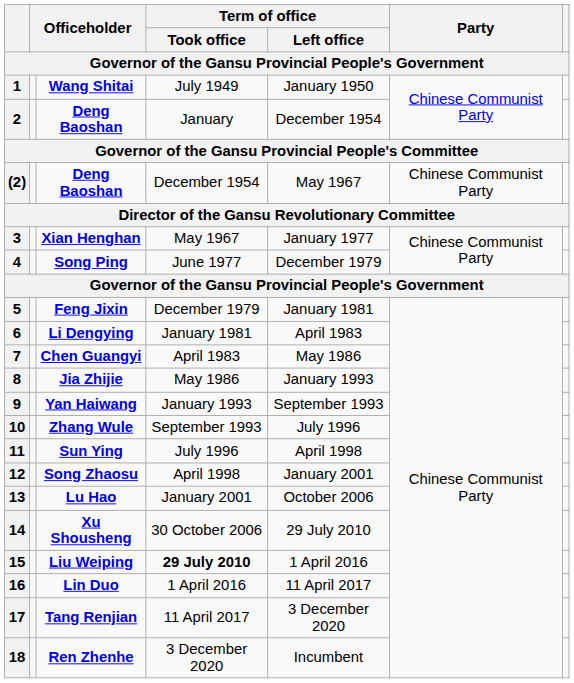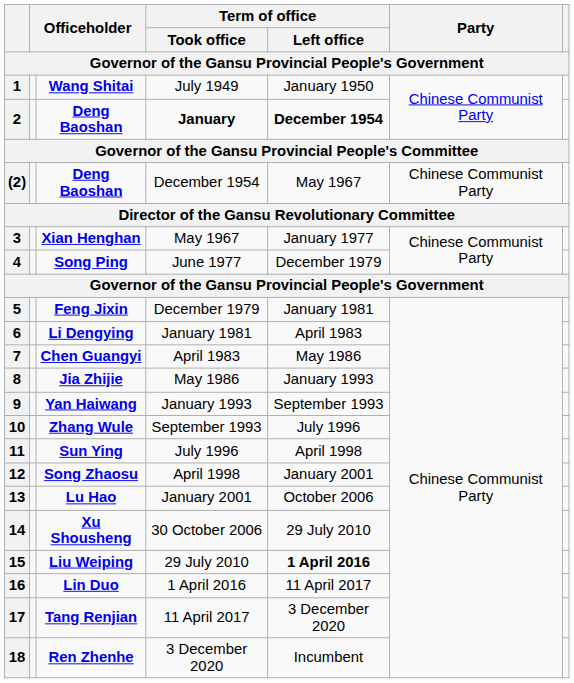2 | Term of office / Took office: normal -> bold
2 | Term of office / Left office: normal -> bold
15 | Term of office / Took office: bold -> normal
15 | Term of office / Left office: normal -> bold
